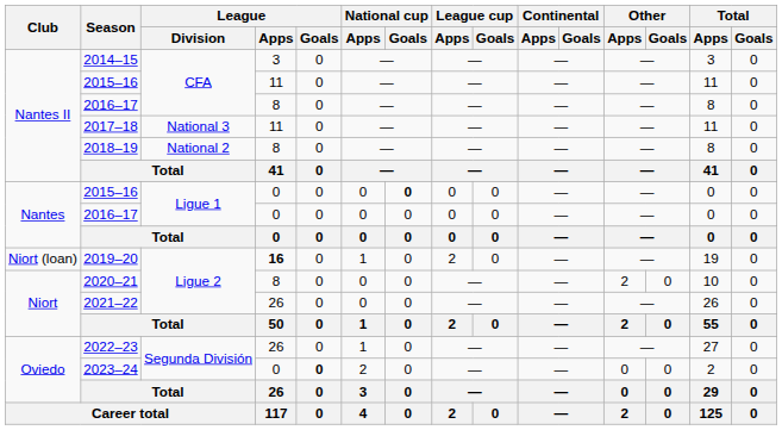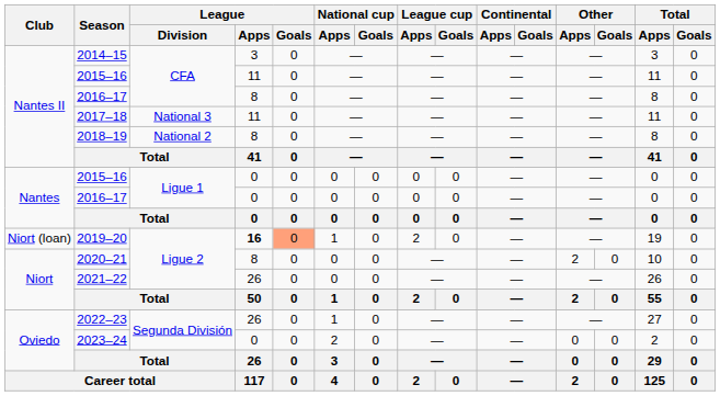2015–16 / Ligue 1 | National cup / Goals: bold -> normal
2019–20 | League / Goals: no background -> lightsalmon background
2023–24 | League / Goals: bold -> normal
